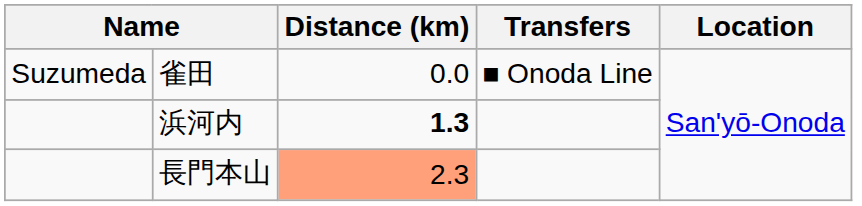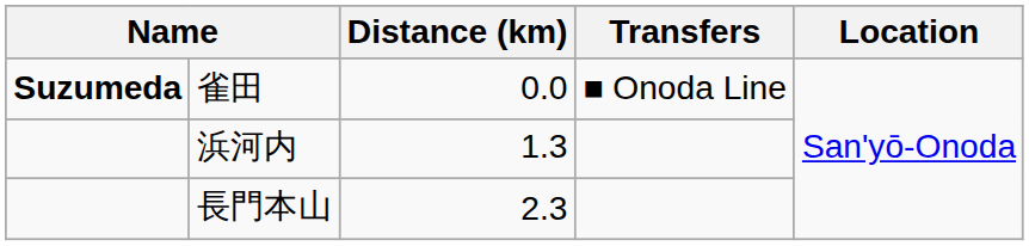雀田 | column 1: normal -> bold
浜河内 | Distance (km): bold -> normal
長門本山 | Distance (km): lightsalmon background -> no background
